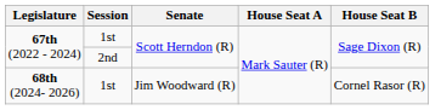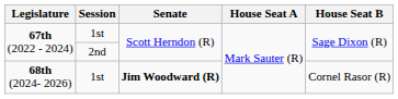68th (2024- 2026) | Senate: normal -> bold
